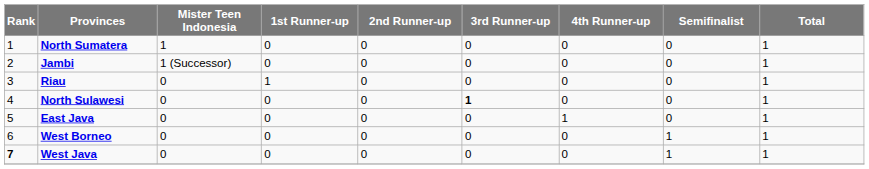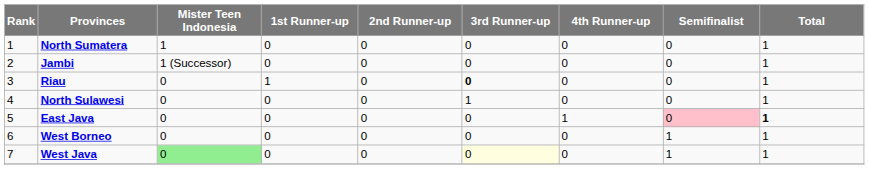Riau | 3rd Runner-up: normal -> bold
North Sulawesi | 3rd Runner-up: bold -> normal
East Java | Semifinalist: no background -> pink background
East Java | Total: normal -> bold
West Java | Rank: bold -> normal
West Java | Mister Teen Indonesia: no background -> lightgreen background
West Java | 3rd Runner-up: no background -> lightyellow background
